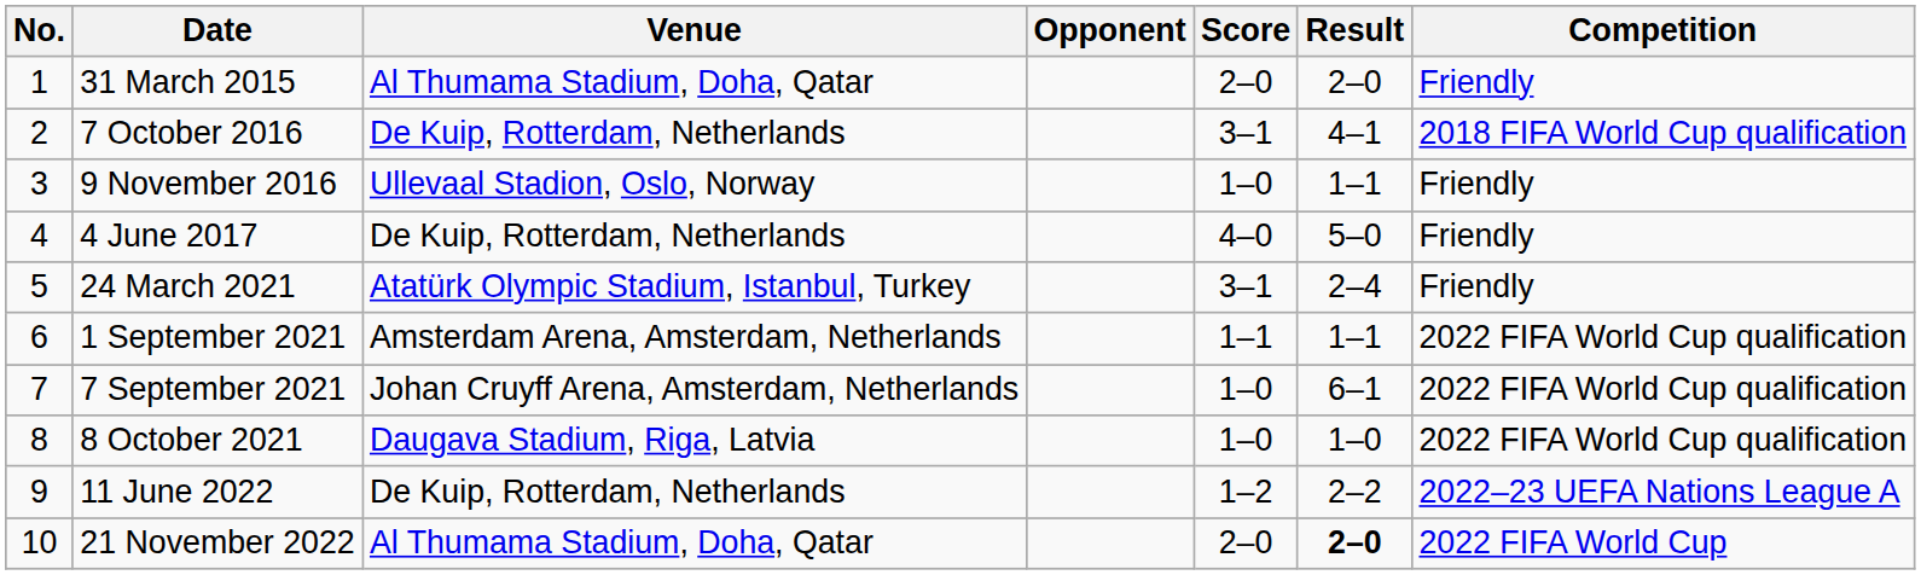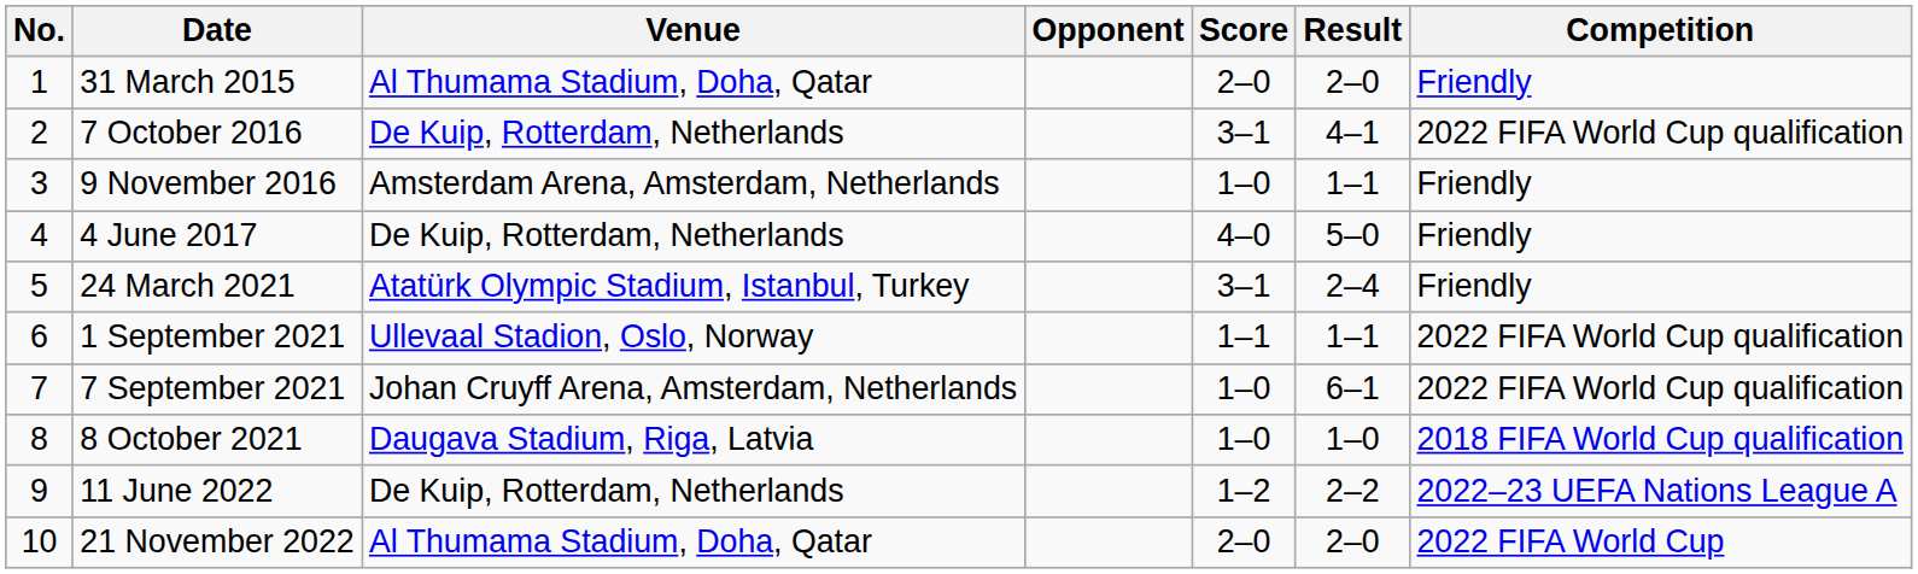7 October 2016 | Competition: 2018 FIFA World Cup qualification -> 2022 FIFA World Cup qualification
9 November 2016 | Venue: Ullevaal Stadion, Oslo, Norway -> Amsterdam Arena, Amsterdam, Netherlands
1 September 2021 | Venue: Amsterdam Arena, Amsterdam, Netherlands -> Ullevaal Stadion, Oslo, Norway
8 October 2021 | Competition: 2022 FIFA World Cup qualification -> 2018 FIFA World Cup qualification
21 November 2022 | Result: bold -> normal
